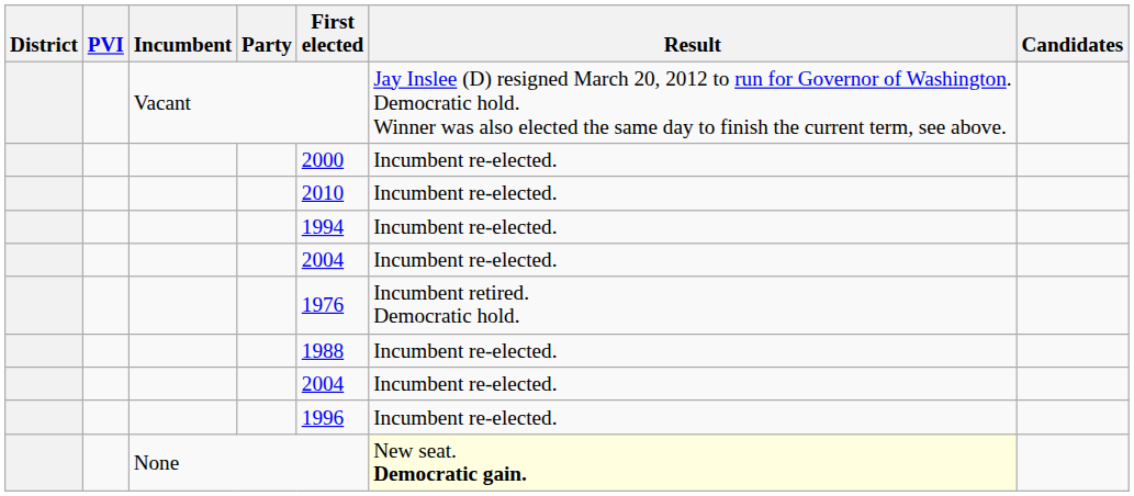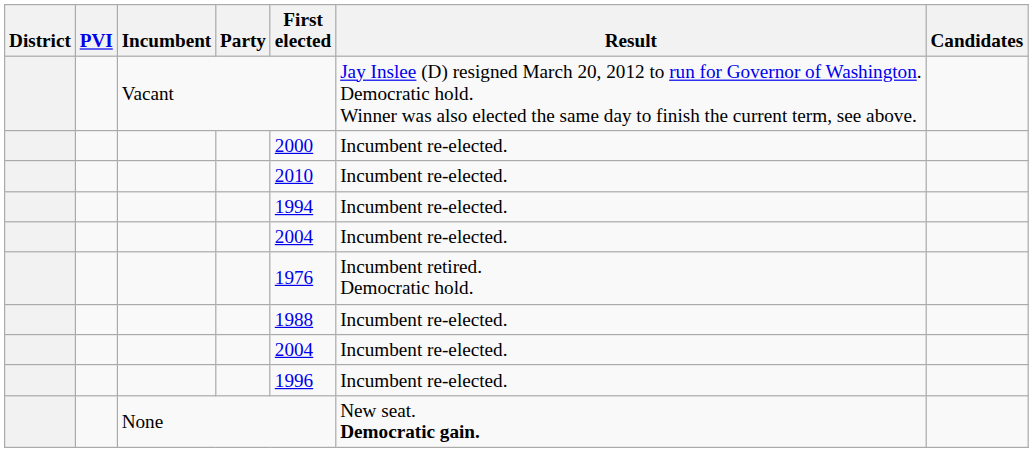None | Result: lightyellow background -> no background
